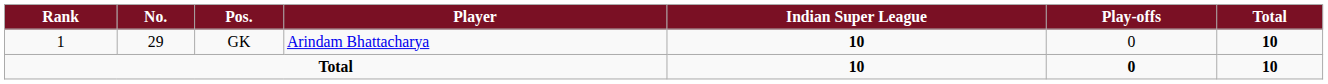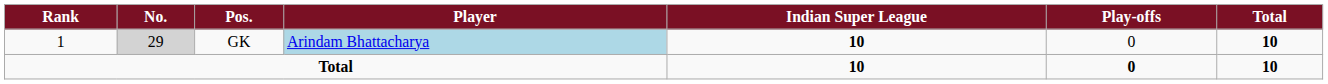1 | No.: no background -> lightgrey background
1 | Player: no background -> lightblue background
